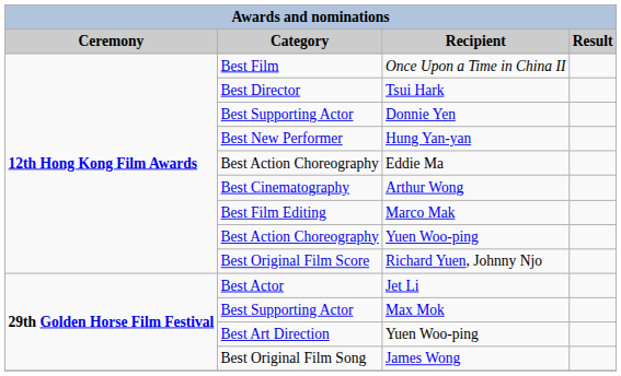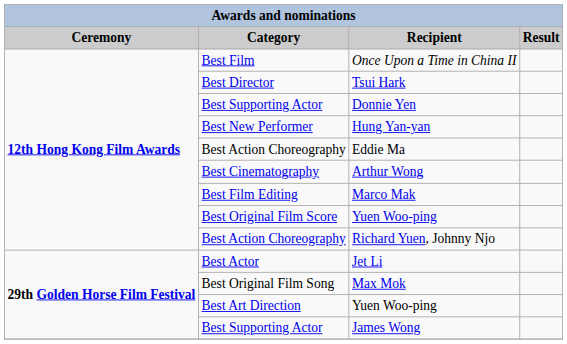12th Hong Kong Film Awards / Yuen Woo-ping | Category: Best Action Choreography -> Best Original Film Score
Richard Yuen, Johnny Njo | Category: Best Original Film Score -> Best Action Choreography
Max Mok | Category: Best Supporting Actor -> Best Original Film Song
James Wong | Category: Best Original Film Song -> Best Supporting Actor
